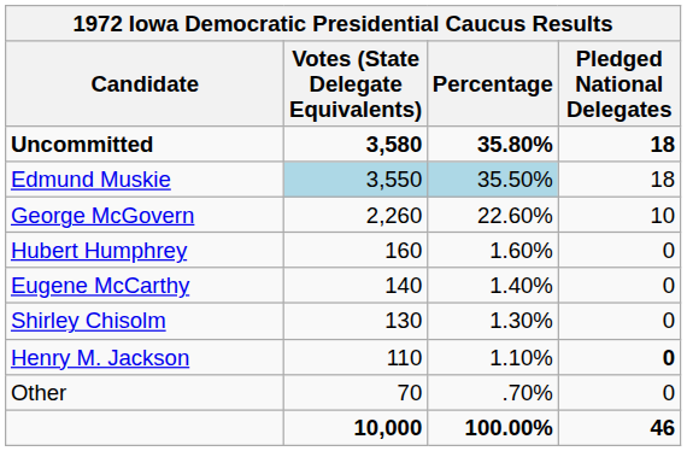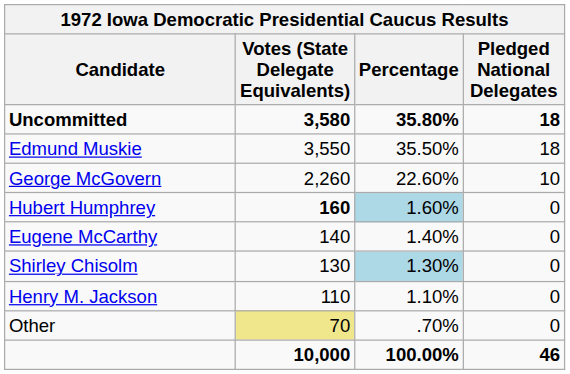Edmund Muskie | Votes (State Delegate Equivalents): lightblue background -> no background
Edmund Muskie | Percentage: lightblue background -> no background
Hubert Humphrey | Votes (State Delegate Equivalents): normal -> bold
Hubert Humphrey | Percentage: no background -> lightblue background
Shirley Chisolm | Percentage: no background -> lightblue background
Henry M. Jackson | Pledged National Delegates: bold -> normal
Other | Votes (State Delegate Equivalents): no background -> khaki background
